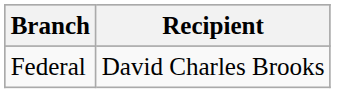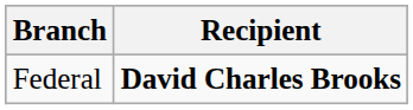Federal | Recipient: normal -> bold
